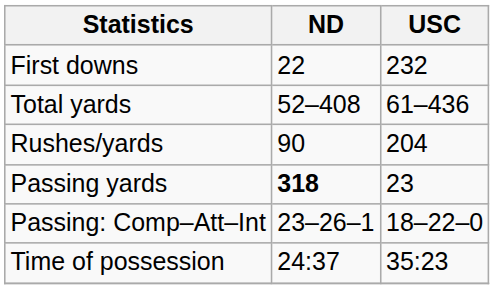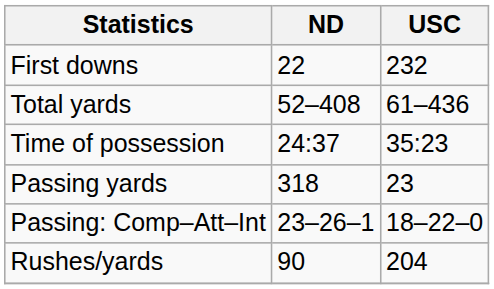rows swapped: Rushes/yards <-> Time of possession
Passing yards | ND: bold -> normal
